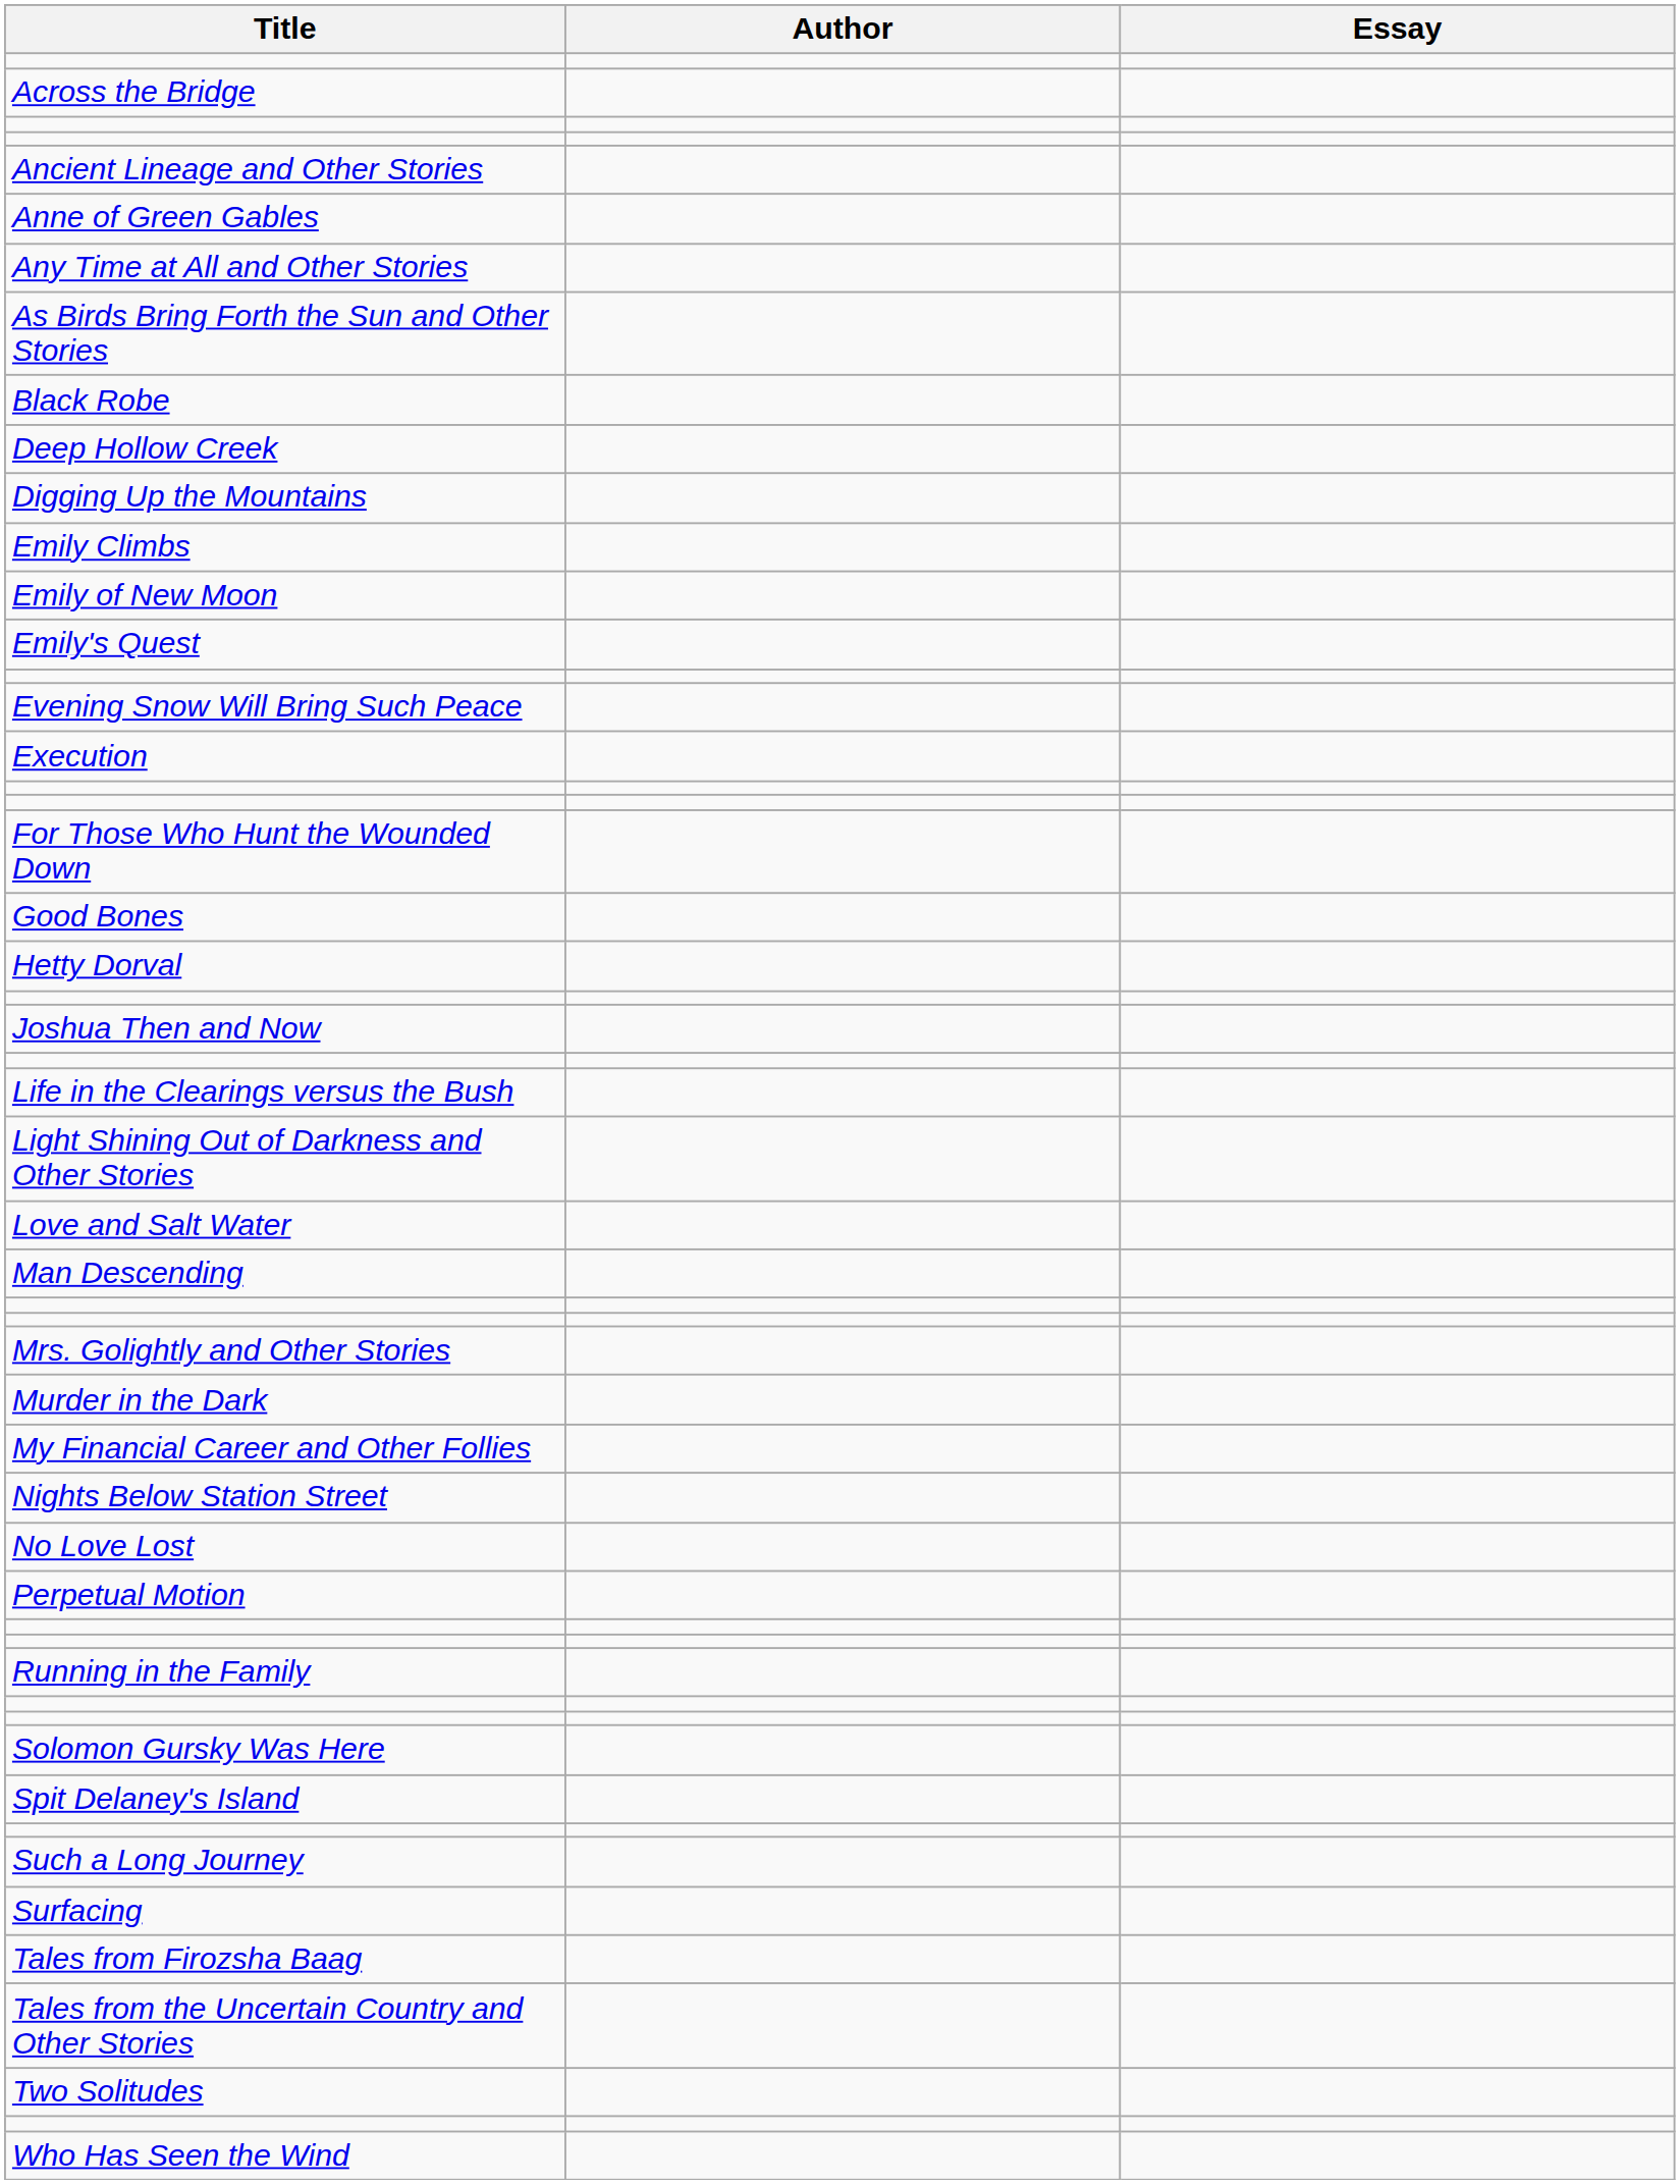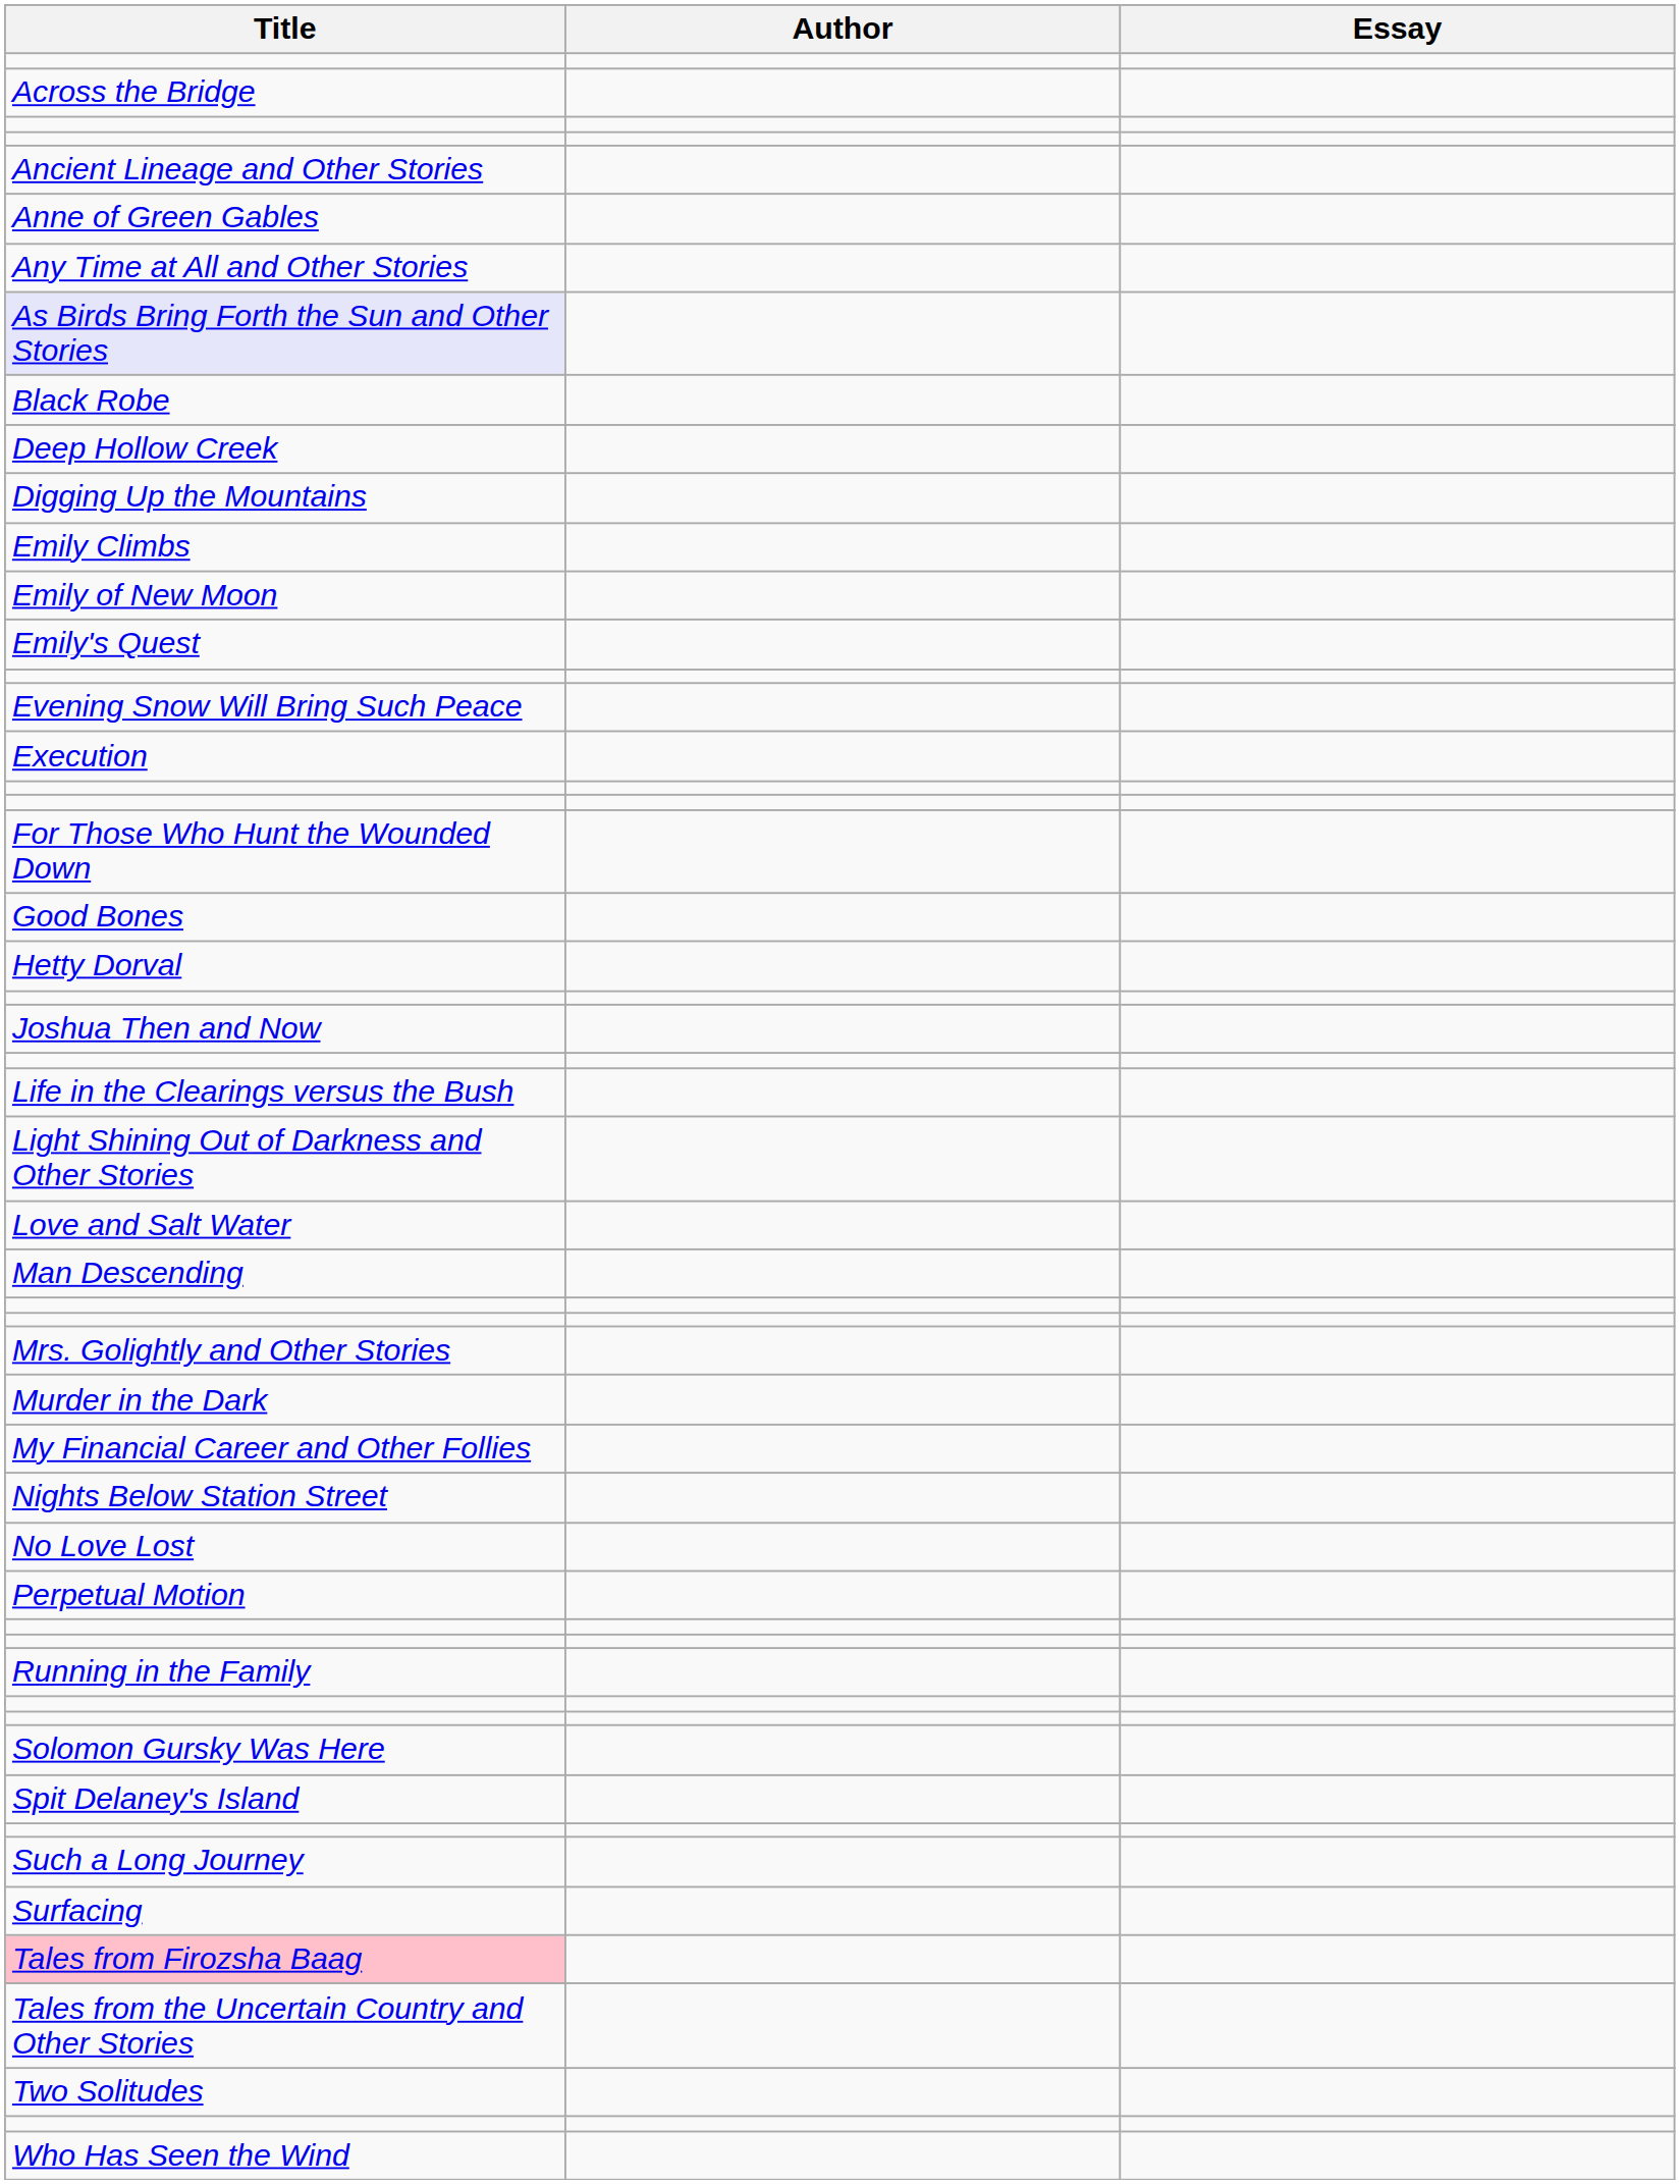As Birds Bring Forth the Sun and Other Stories | Title: no background -> lavender background
Tales from Firozsha Baag | Title: no background -> pink background
